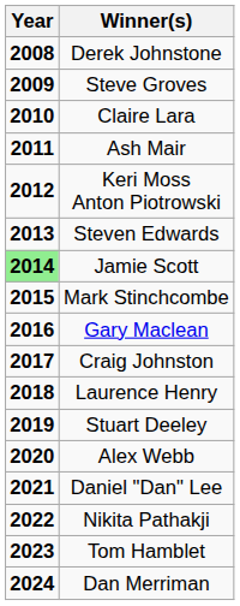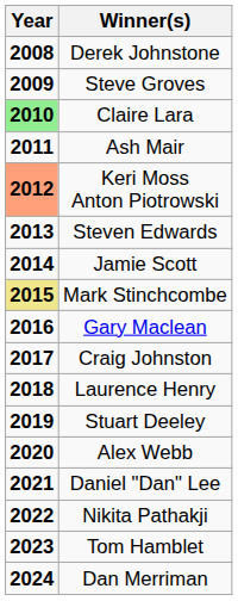Claire Lara | Year: no background -> lightgreen background
Keri Moss Anton Piotrowski | Year: no background -> lightsalmon background
Jamie Scott | Year: lightgreen background -> no background
Mark Stinchcombe | Year: no background -> khaki background
